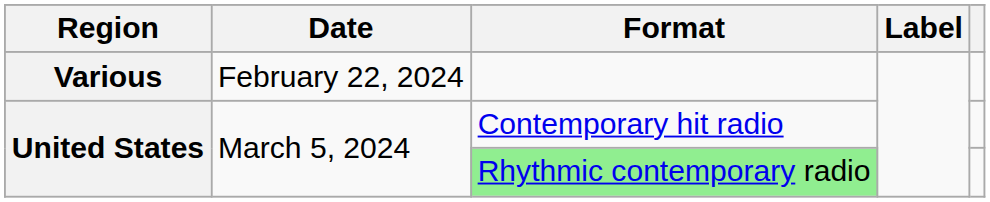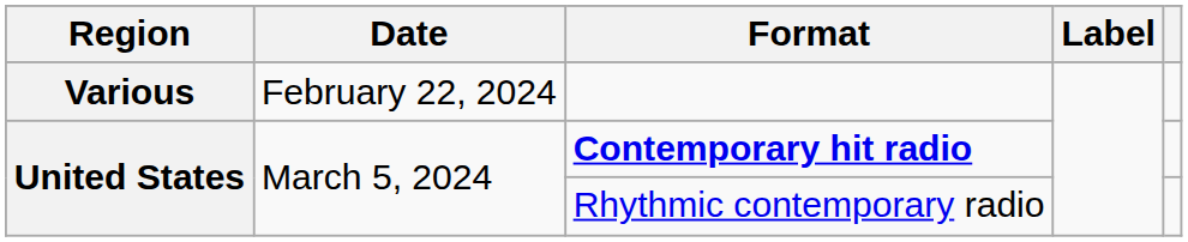Contemporary hit radio | Format: normal -> bold
Rhythmic contemporary radio | Format: lightgreen background -> no background
